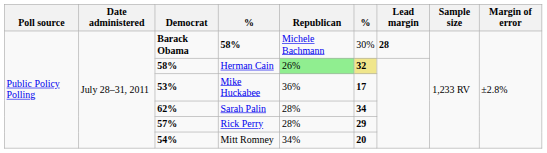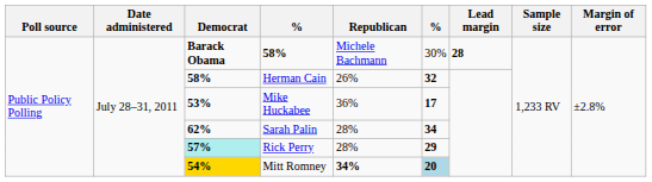Herman Cain | Republican: lightgreen background -> no background
Herman Cain | column 6: khaki background -> no background
Rick Perry | Democrat: no background -> paleturquoise background
Mitt Romney | Democrat: no background -> gold background
Mitt Romney | Republican: normal -> bold
Mitt Romney | column 6: no background -> lightblue background
